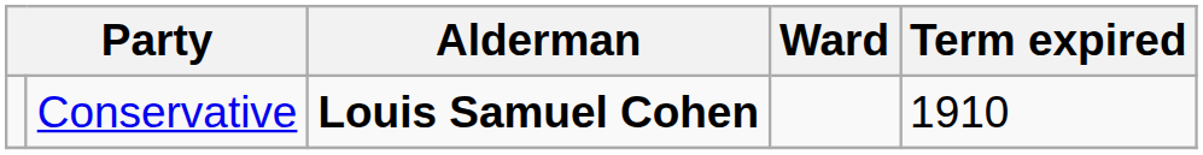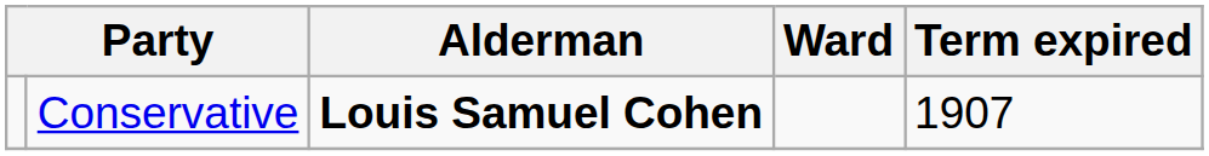Conservative | Term expired: 1910 -> 1907
